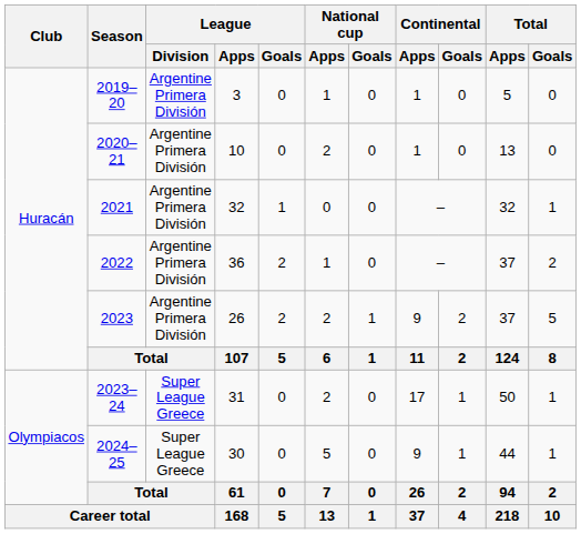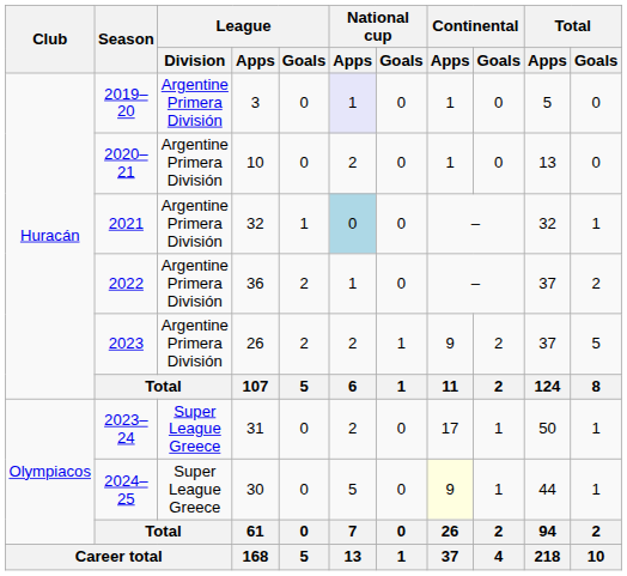2019–20 | National cup / Apps: no background -> lavender background
2021 | National cup / Apps: no background -> lightblue background
2024–25 | Continental / Apps: no background -> lightyellow background
